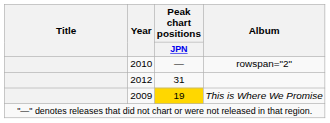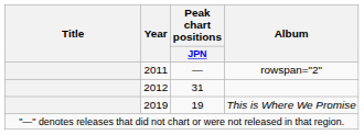rowspan="2" | Year: 2010 -> 2011
This is Where We Promise | Year: 2009 -> 2019
This is Where We Promise | Peak chart positions / JPN: gold background -> no background
